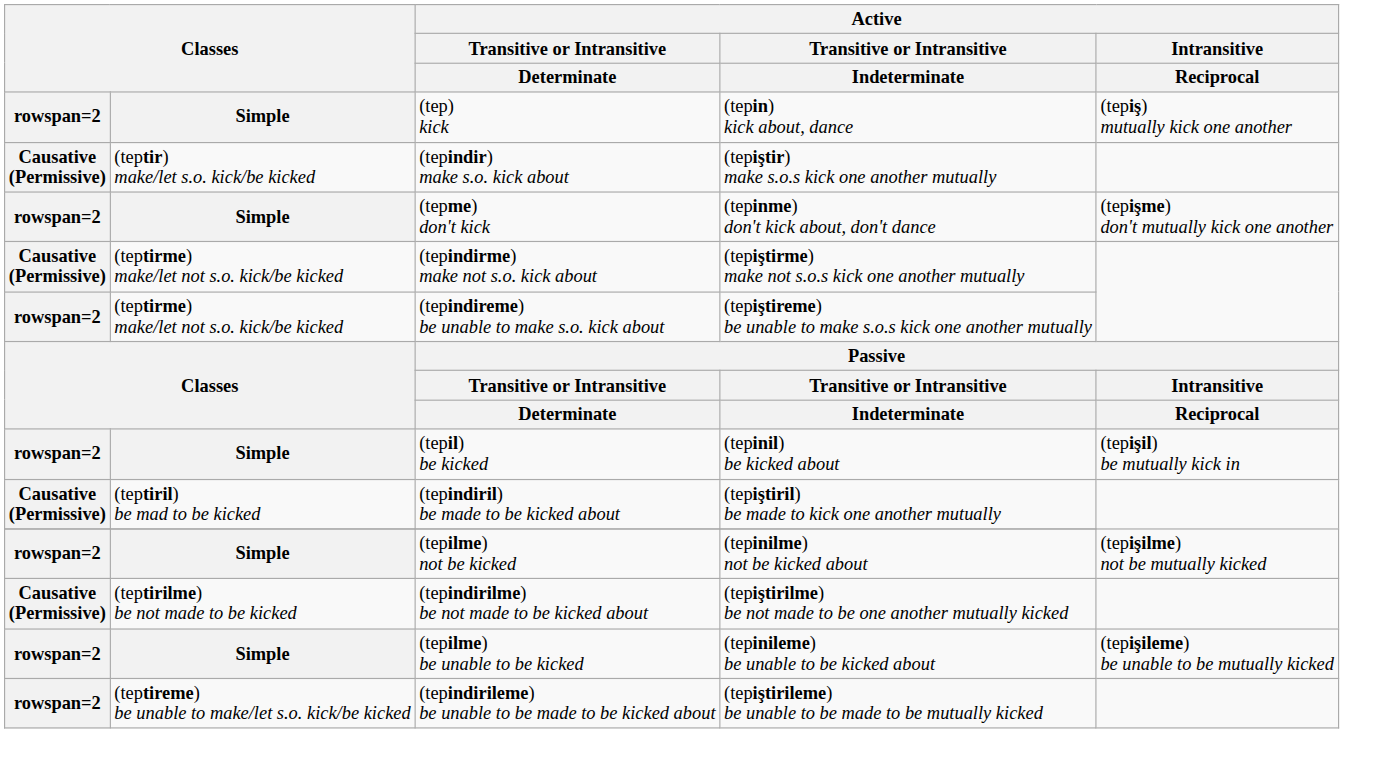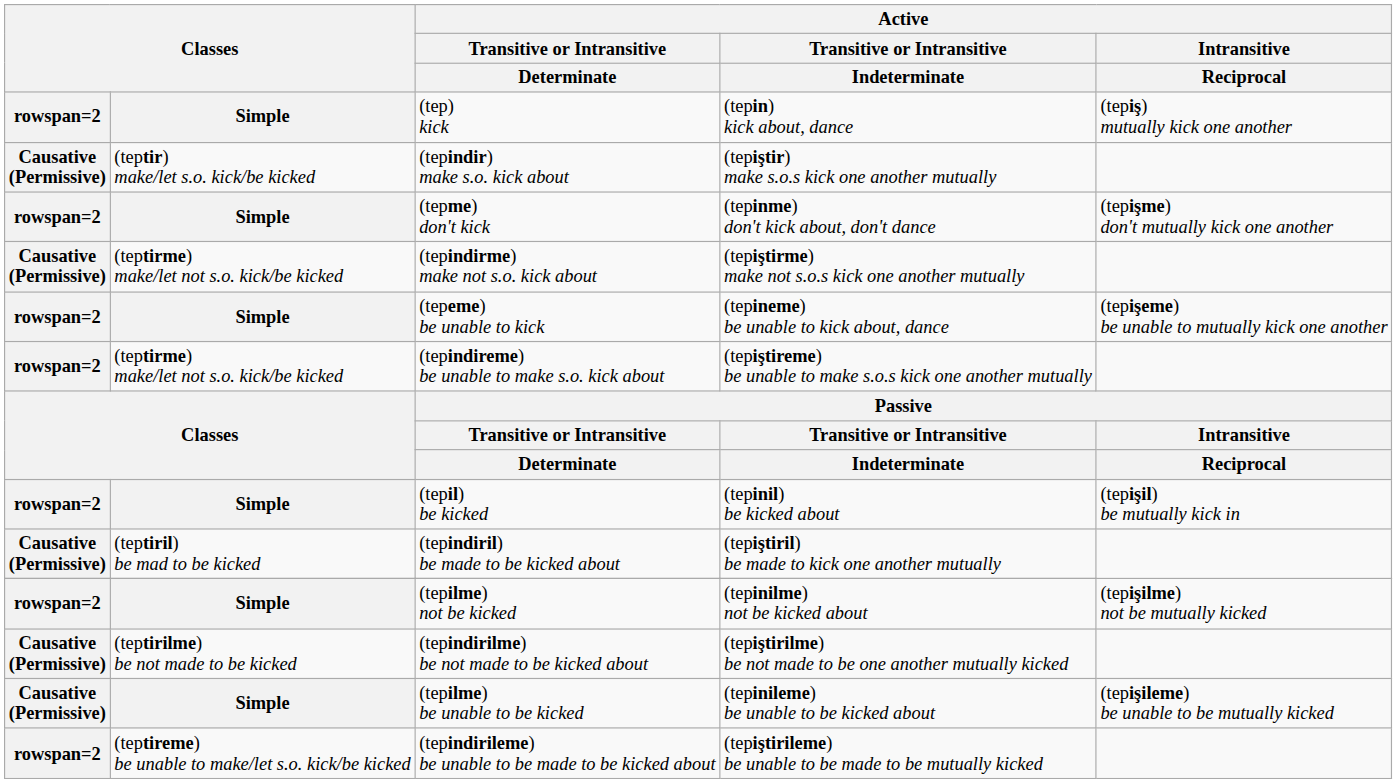+ row: rowspan=2 | Simple | (tepeme) be unable to kick | (tepineme) be unable to kick about, dance | (tepişeme) be unable to mutually kick one another
(tepilme) be unable to be kicked | column 1: rowspan=2 -> Causative (Permissive)
